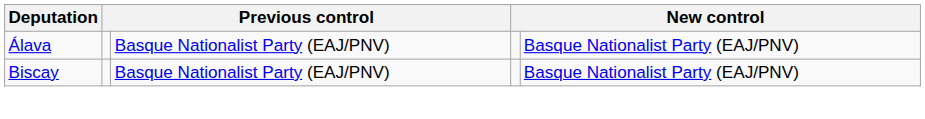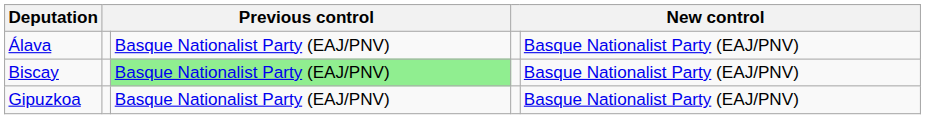Biscay | column 3: no background -> lightgreen background
+ row: Gipuzkoa | Basque Nationalist Party (EAJ/PNV) | Basque Nationalist Party (EAJ/PNV)
